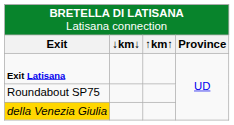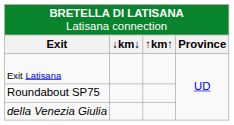Exit Latisana | column 1: bold -> normal
della Venezia Giulia | column 1: gold background -> no background
